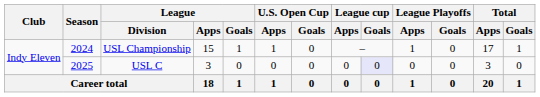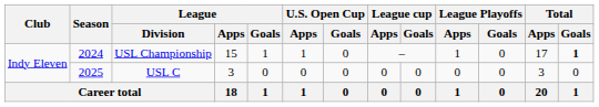USL Championship | Total / Goals: normal -> bold
USL C | League cup / Goals: lavender background -> no background
